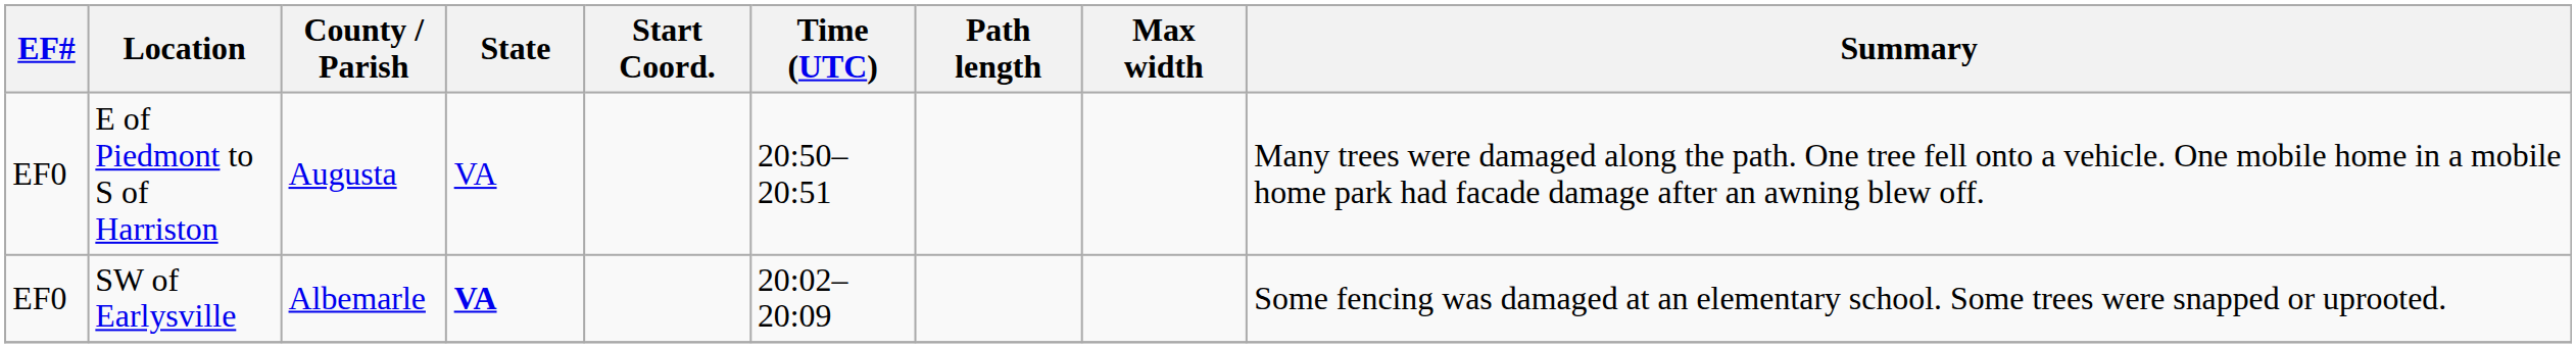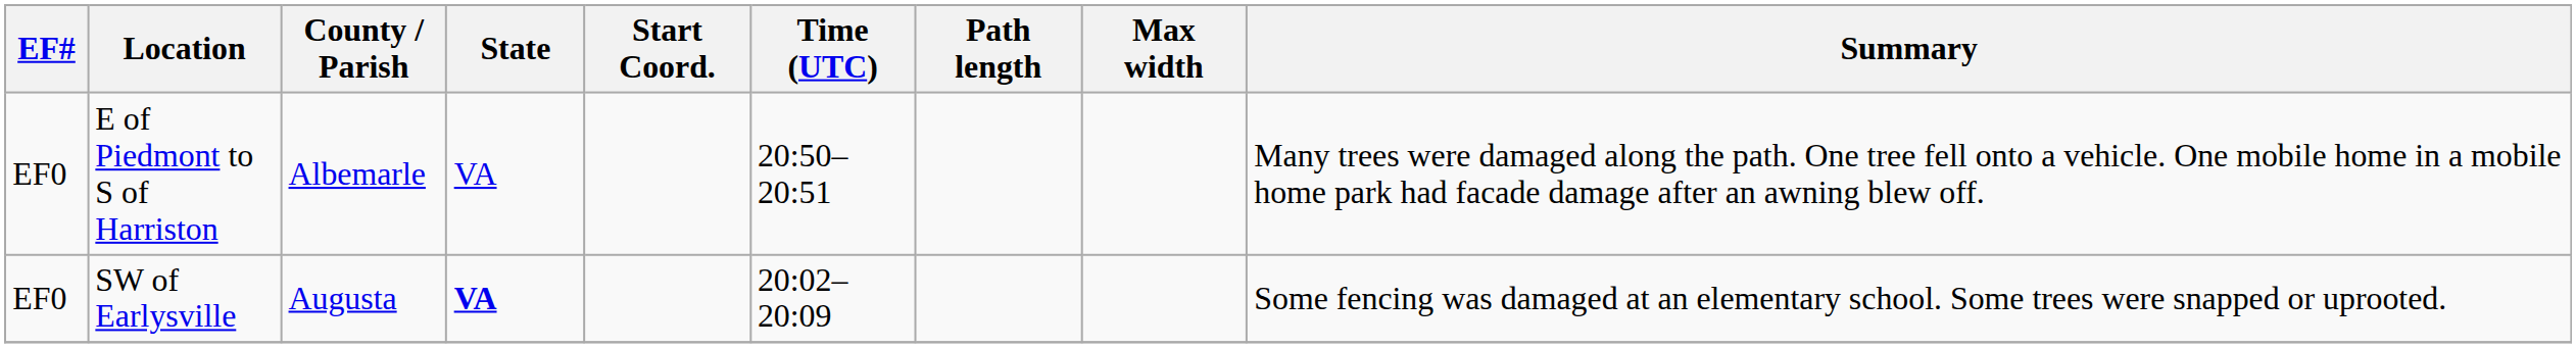E of Piedmont to S of Harriston | County / Parish: Augusta -> Albemarle
SW of Earlysville | County / Parish: Albemarle -> Augusta
